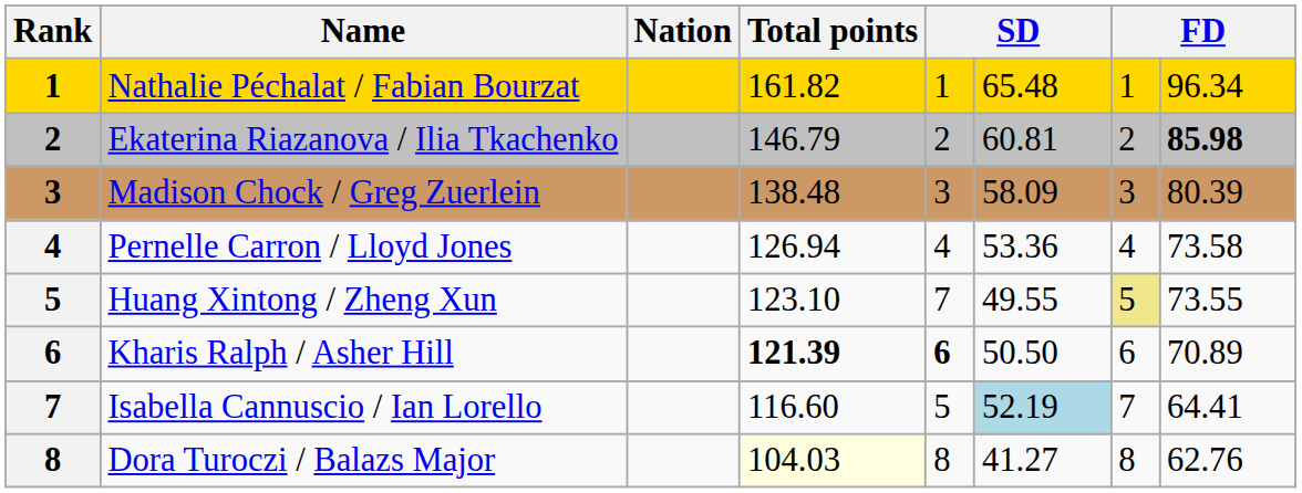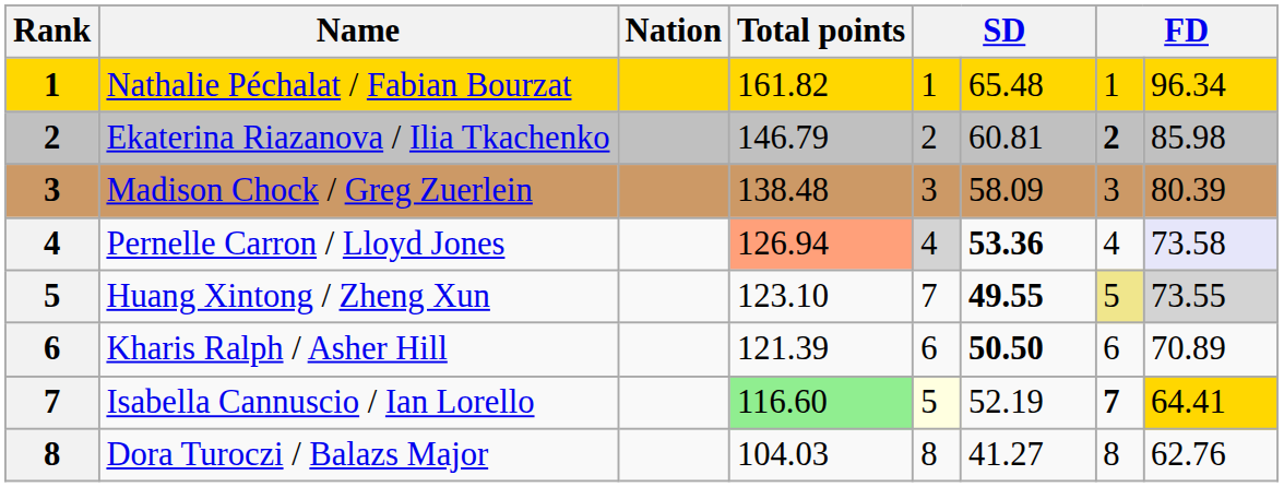Ekaterina Riazanova / Ilia Tkachenko | column 7: normal -> bold
Ekaterina Riazanova / Ilia Tkachenko | column 8: bold -> normal
Pernelle Carron / Lloyd Jones | Total points: no background -> lightsalmon background
Pernelle Carron / Lloyd Jones | column 5: no background -> lightgrey background
Pernelle Carron / Lloyd Jones | column 6: normal -> bold
Pernelle Carron / Lloyd Jones | column 8: no background -> lavender background
Huang Xintong / Zheng Xun | column 6: normal -> bold
Huang Xintong / Zheng Xun | column 8: no background -> lightgrey background
Kharis Ralph / Asher Hill | Total points: bold -> normal
Kharis Ralph / Asher Hill | column 5: bold -> normal
Kharis Ralph / Asher Hill | column 6: normal -> bold
Isabella Cannuscio / Ian Lorello | Total points: no background -> lightgreen background
Isabella Cannuscio / Ian Lorello | column 5: no background -> lightyellow background
Isabella Cannuscio / Ian Lorello | column 6: lightblue background -> no background
Isabella Cannuscio / Ian Lorello | column 7: normal -> bold
Isabella Cannuscio / Ian Lorello | column 8: no background -> gold background
Dora Turoczi / Balazs Major | Total points: lightyellow background -> no background
